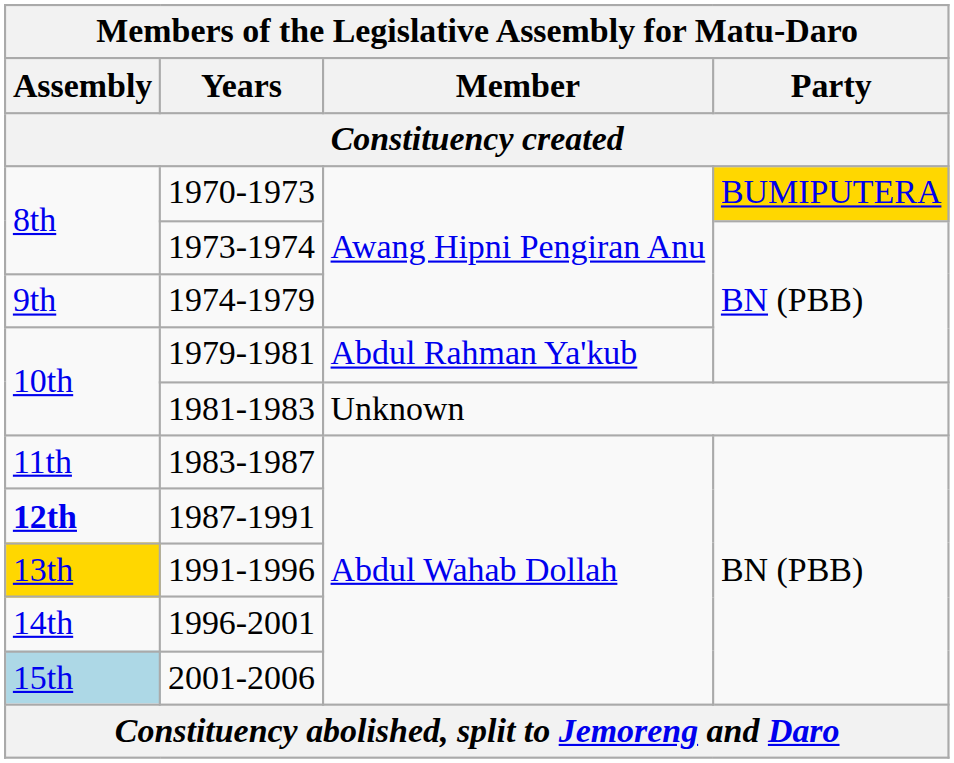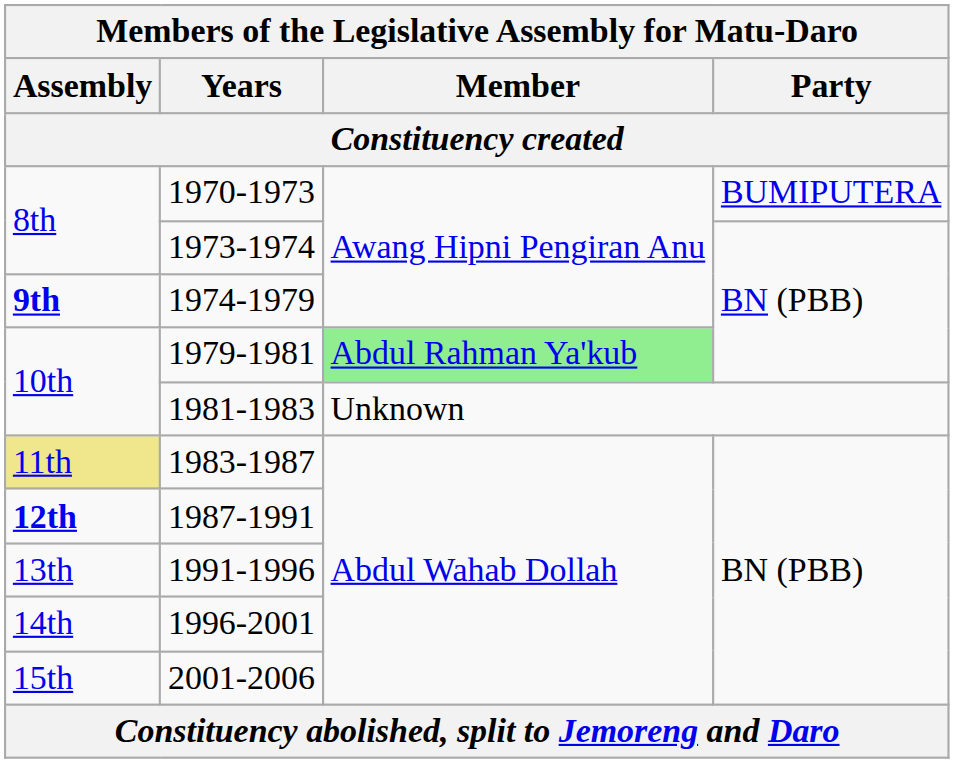1970-1973 | Party: gold background -> no background
1974-1979 | Assembly: normal -> bold
1979-1981 | Member: no background -> lightgreen background
1983-1987 | Assembly: no background -> khaki background
1991-1996 | Assembly: gold background -> no background
2001-2006 | Assembly: lightblue background -> no background
